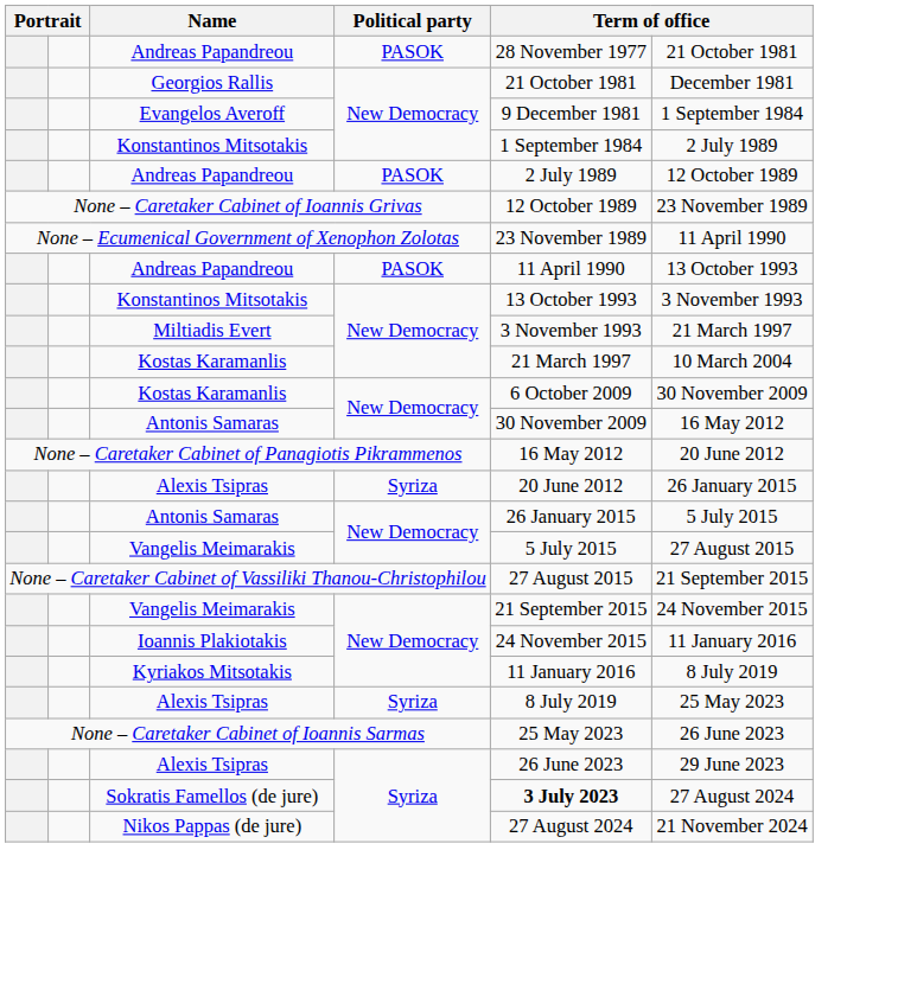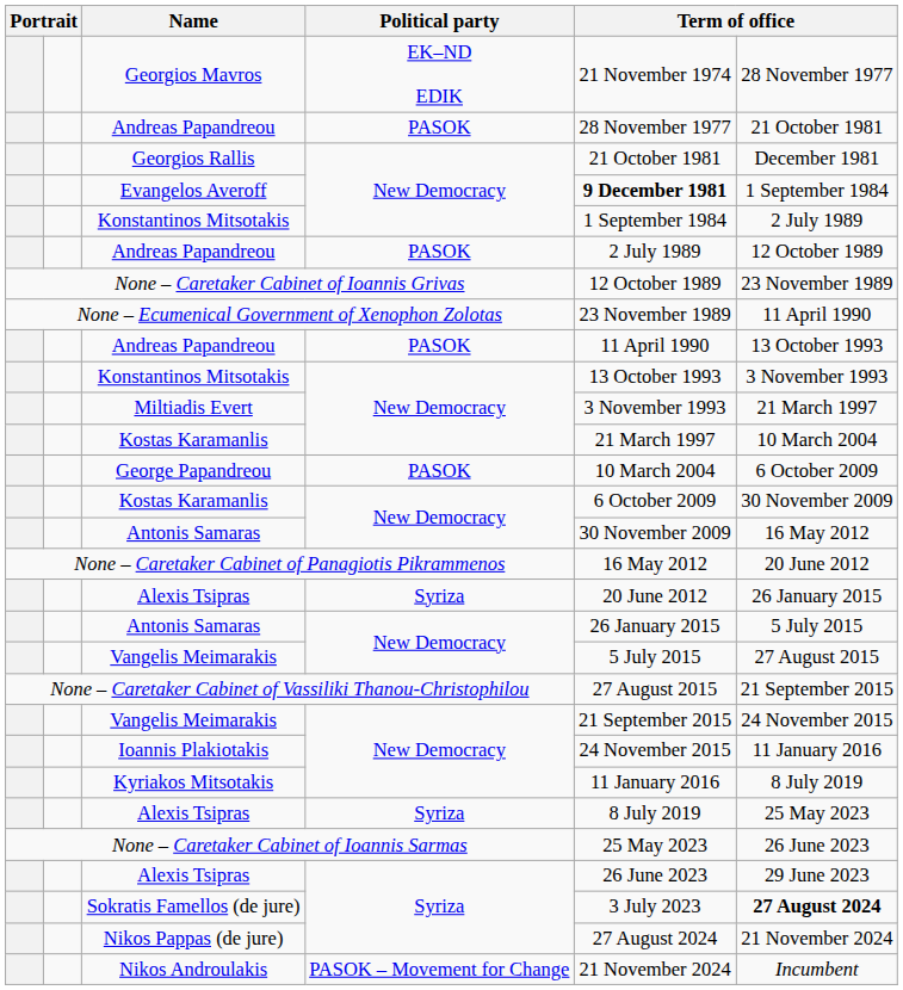+ row: Georgios Mavros | EK–ND EDIK | 21 November 1974 | 28 November 1977
Evangelos Averoff | column 5: normal -> bold
+ row: George Papandreou | PASOK | 10 March 2004 | 6 October 2009
Sokratis Famellos (de jure) | column 5: bold -> normal
Sokratis Famellos (de jure) | column 6: normal -> bold
+ row: Nikos Androulakis | PASOK – Movement for Change | 21 November 2024 | Incumbent
